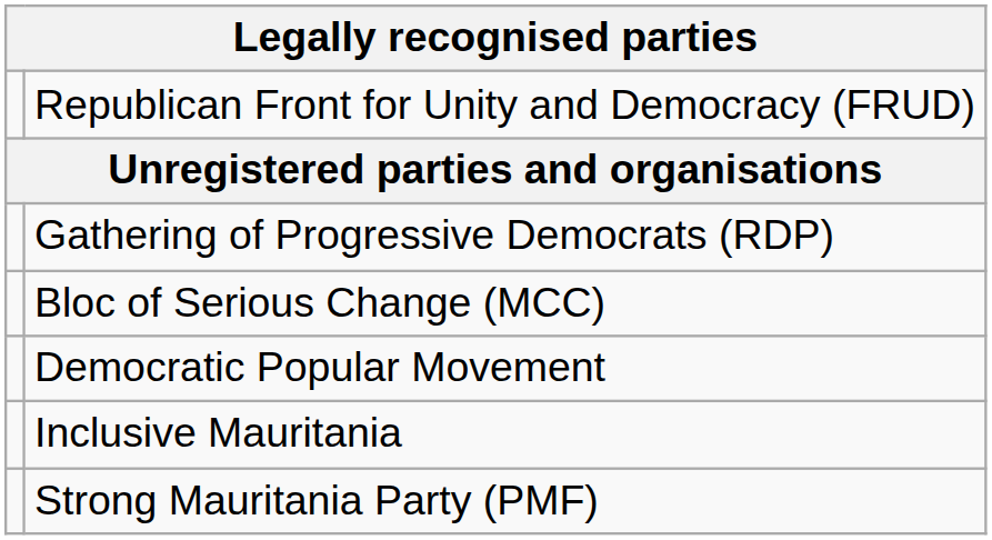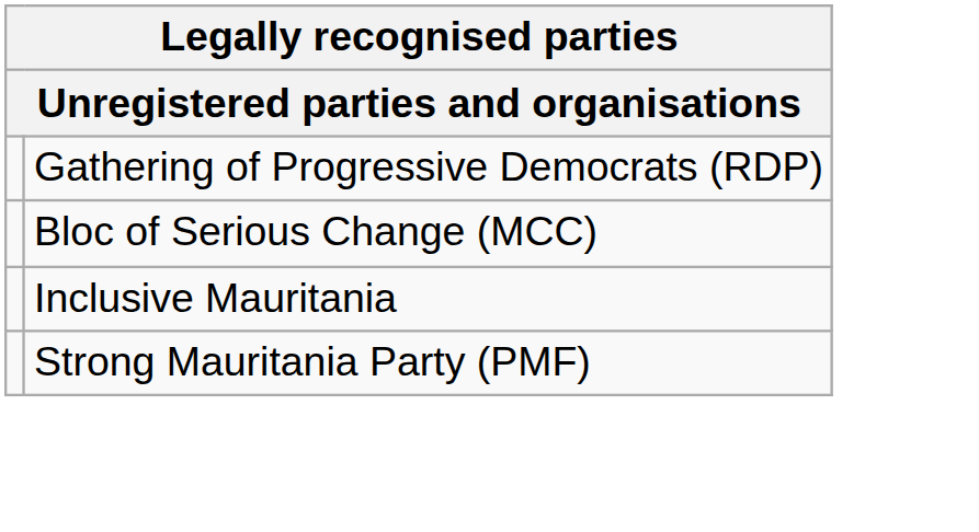- row: Republican Front for Unity and Democracy (FRUD)
- row: Democratic Popular Movement
